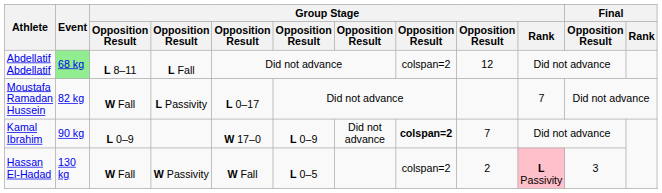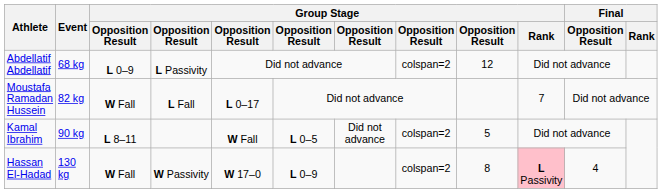Abdellatif Abdellatif | Event: lightgreen background -> no background
Abdellatif Abdellatif | column 3: L 8–11 -> L 0–9
Abdellatif Abdellatif | column 4: L Fall -> L Passivity
Moustafa Ramadan Hussein | column 4: L Passivity -> L Fall
Kamal Ibrahim | column 3: L 0–9 -> L 8–11
Kamal Ibrahim | column 5: W 17–0 -> W Fall
Kamal Ibrahim | column 6: L 0–9 -> L 0–5
Kamal Ibrahim | column 8: bold -> normal
Kamal Ibrahim | column 9: 7 -> 5
Hassan El-Hadad | column 5: W Fall -> W 17–0
Hassan El-Hadad | column 6: L 0–5 -> L 0–9
Hassan El-Hadad | column 9: 2 -> 8
Hassan El-Hadad | Final / Opposition Result: 3 -> 4
